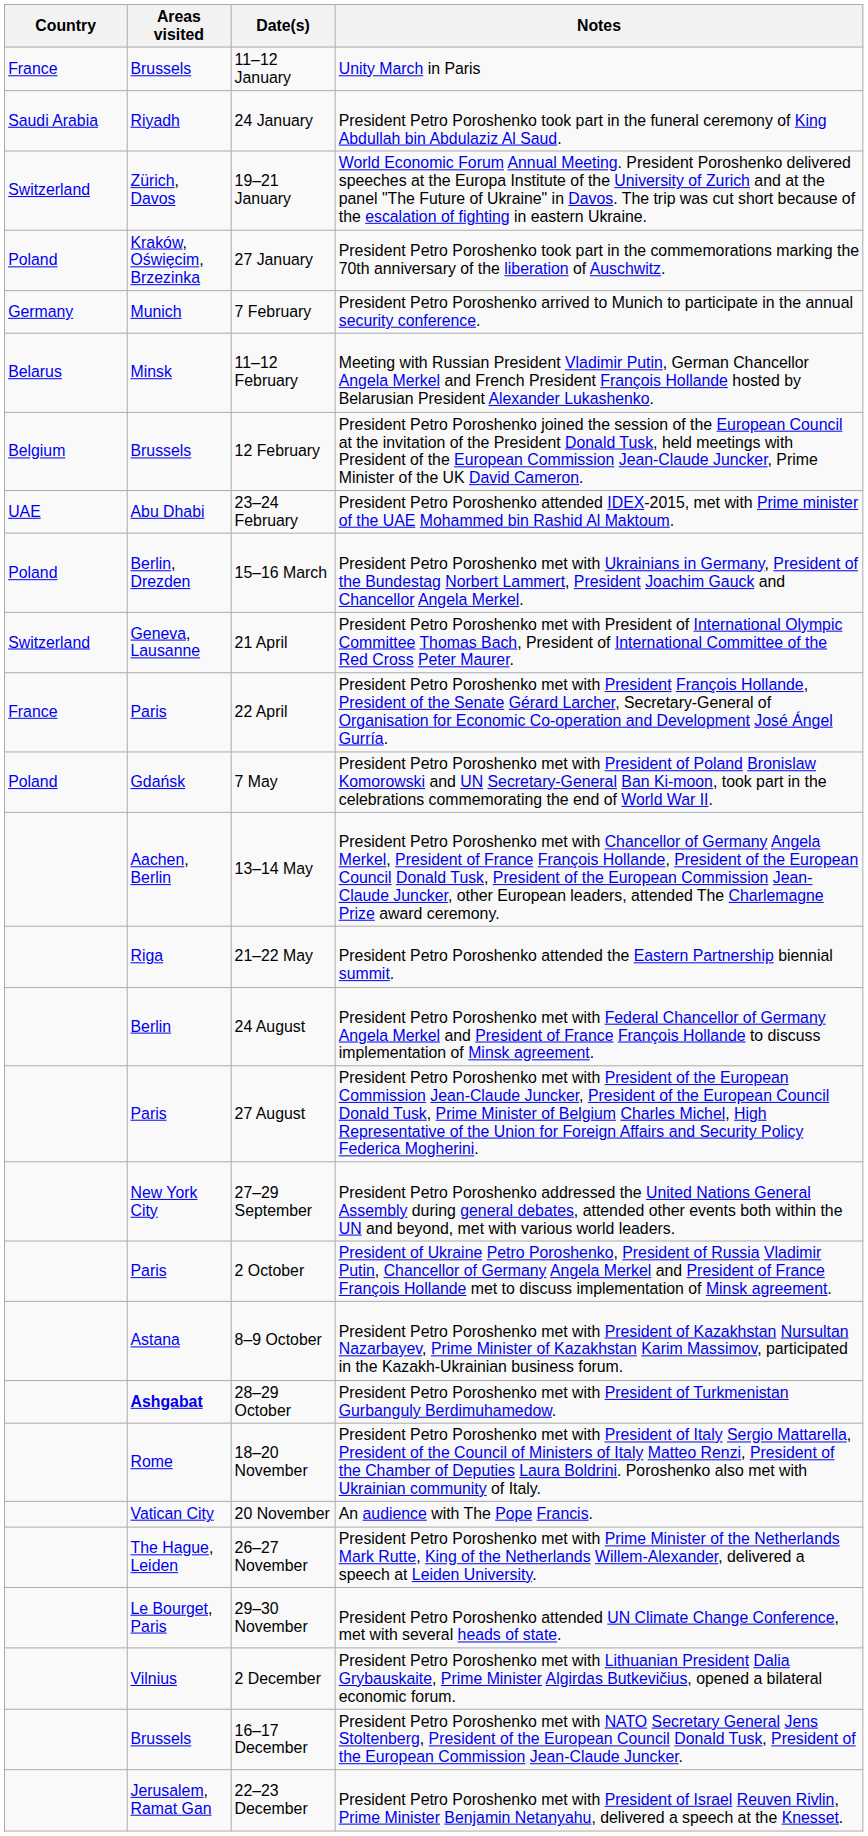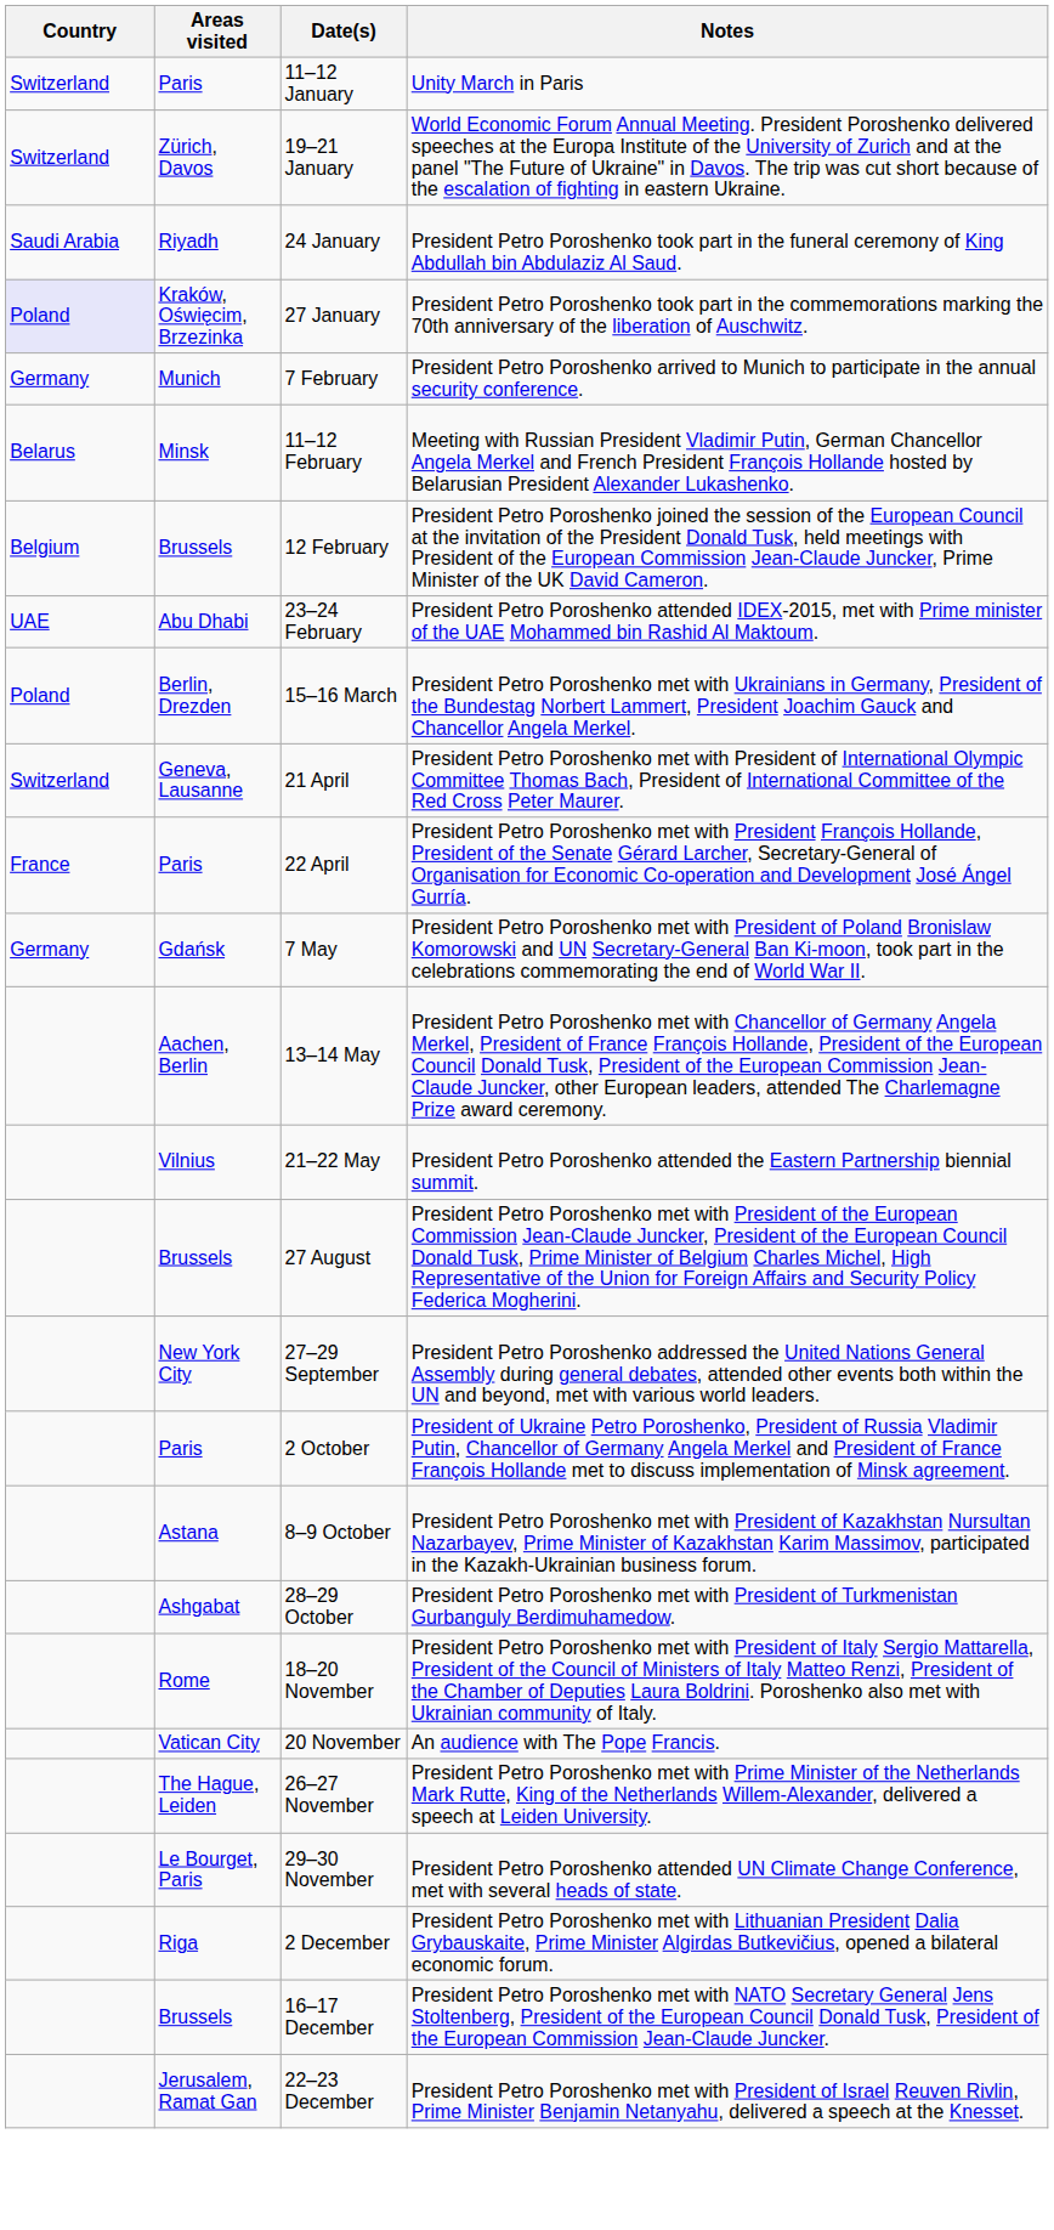11–12 January | Country: France -> Switzerland
11–12 January | Areas visited: Brussels -> Paris
rows swapped: 19–21 January <-> 24 January
27 January | Country: no background -> lavender background
7 May | Country: Poland -> Germany
21–22 May | Areas visited: Riga -> Vilnius
- row: Berlin | 24 August | President Petro Poroshenko met with Federal Chancellor of Germany Angela Merkel and President of France François Hollande to discuss implementation of Minsk agreement.
27 August | Areas visited: Paris -> Brussels
28–29 October | Areas visited: bold -> normal
2 December | Areas visited: Vilnius -> Riga
